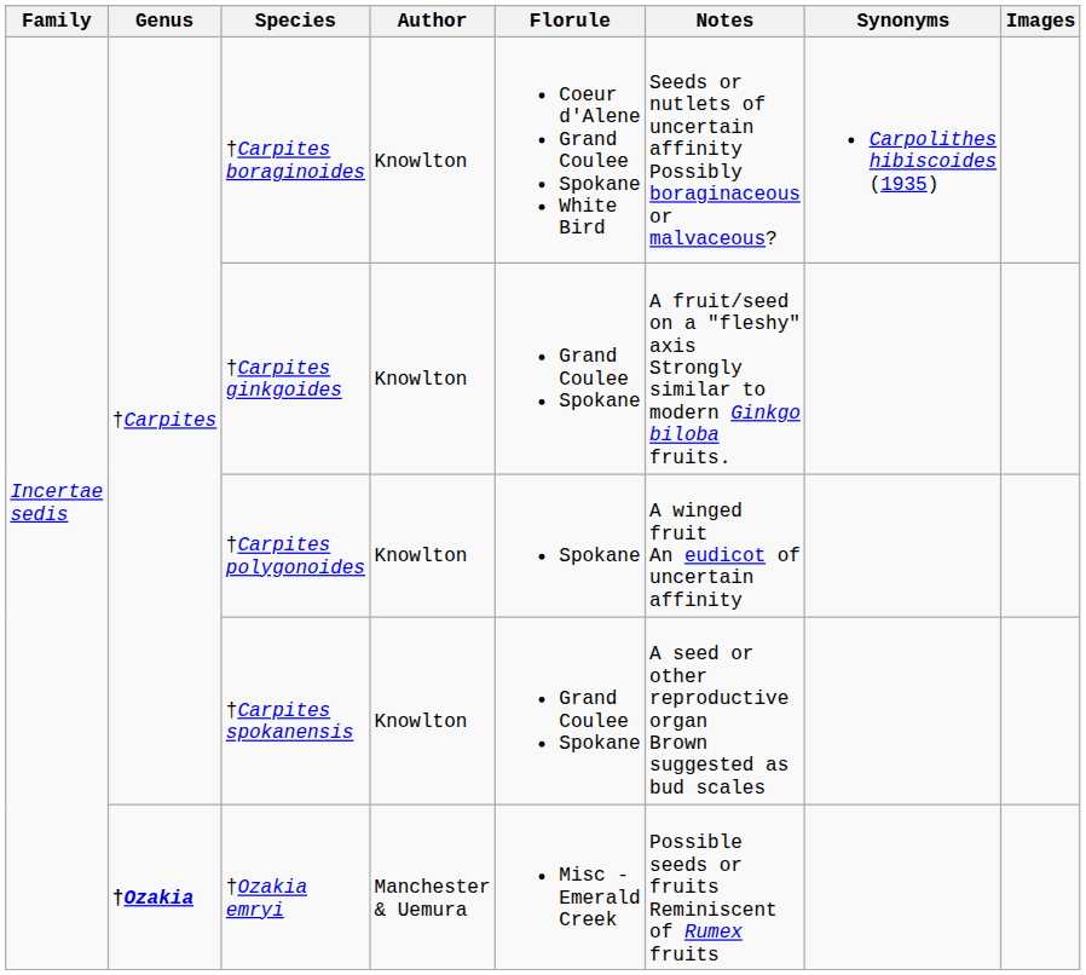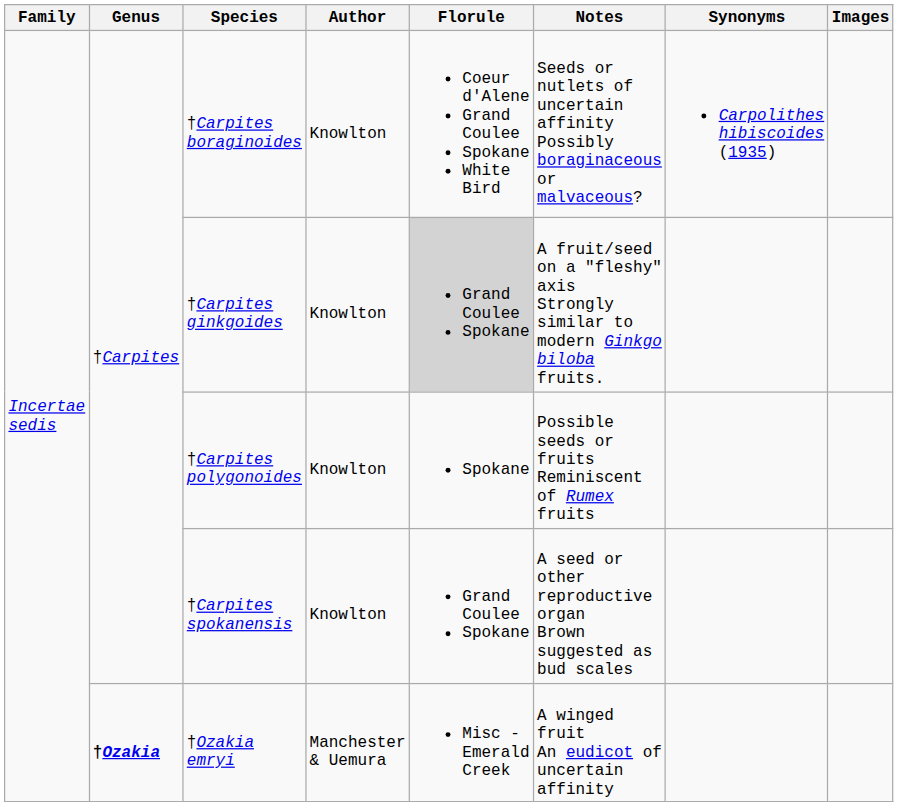†Carpites ginkgoides | Florule: no background -> lightgrey background
†Carpites polygonoides | Notes: A winged fruit An eudicot of uncertain affinity -> Possible seeds or fruits Reminiscent of Rumex fruits
†Ozakia emryi | Notes: Possible seeds or fruits Reminiscent of Rumex fruits -> A winged fruit An eudicot of uncertain affinity
